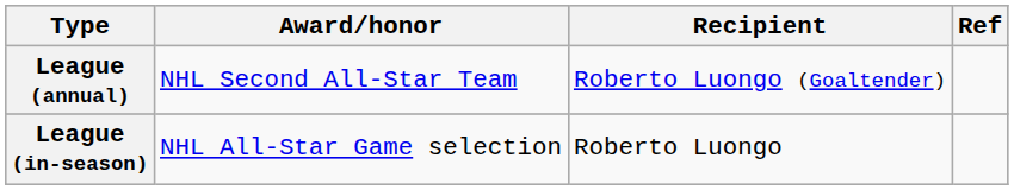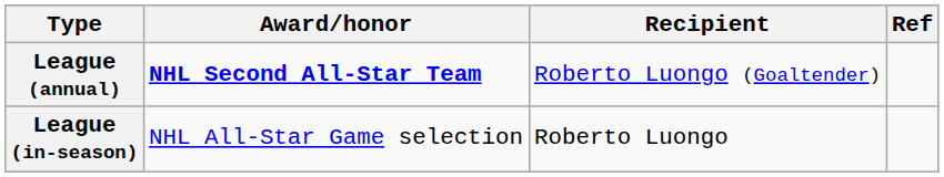row 2 | Award/honor: normal -> bold
